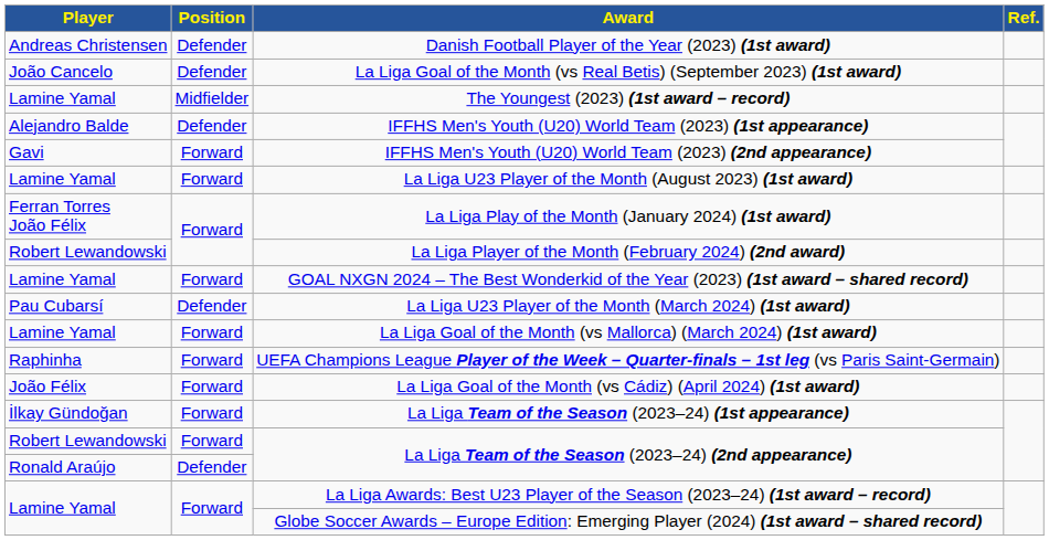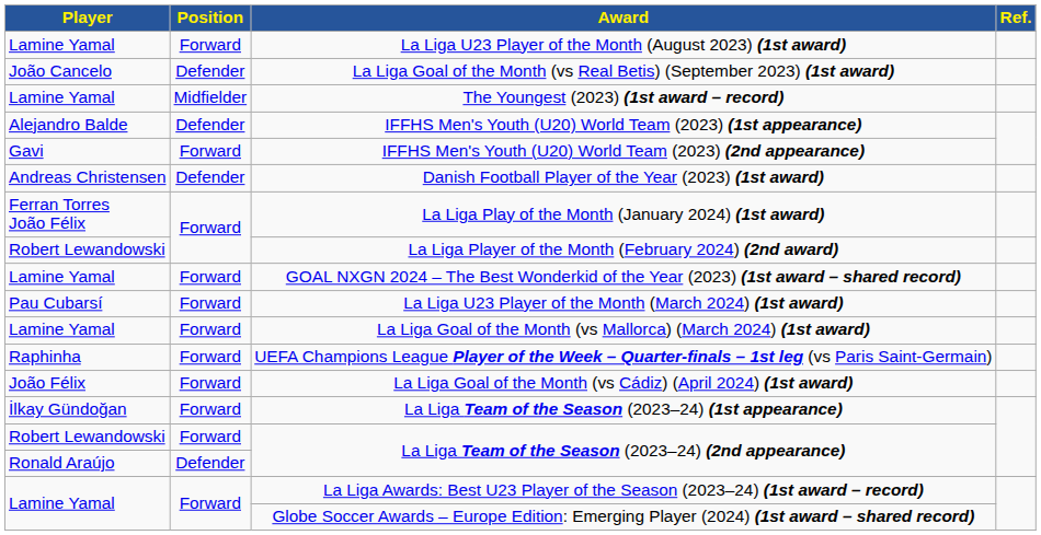rows swapped: La Liga U23 Player of the Month (August 2023) (1st award) <-> Danish Football Player of the Year (2023) (1st award)
La Liga U23 Player of the Month (March 2024) (1st award) | Position: Defender -> Forward
